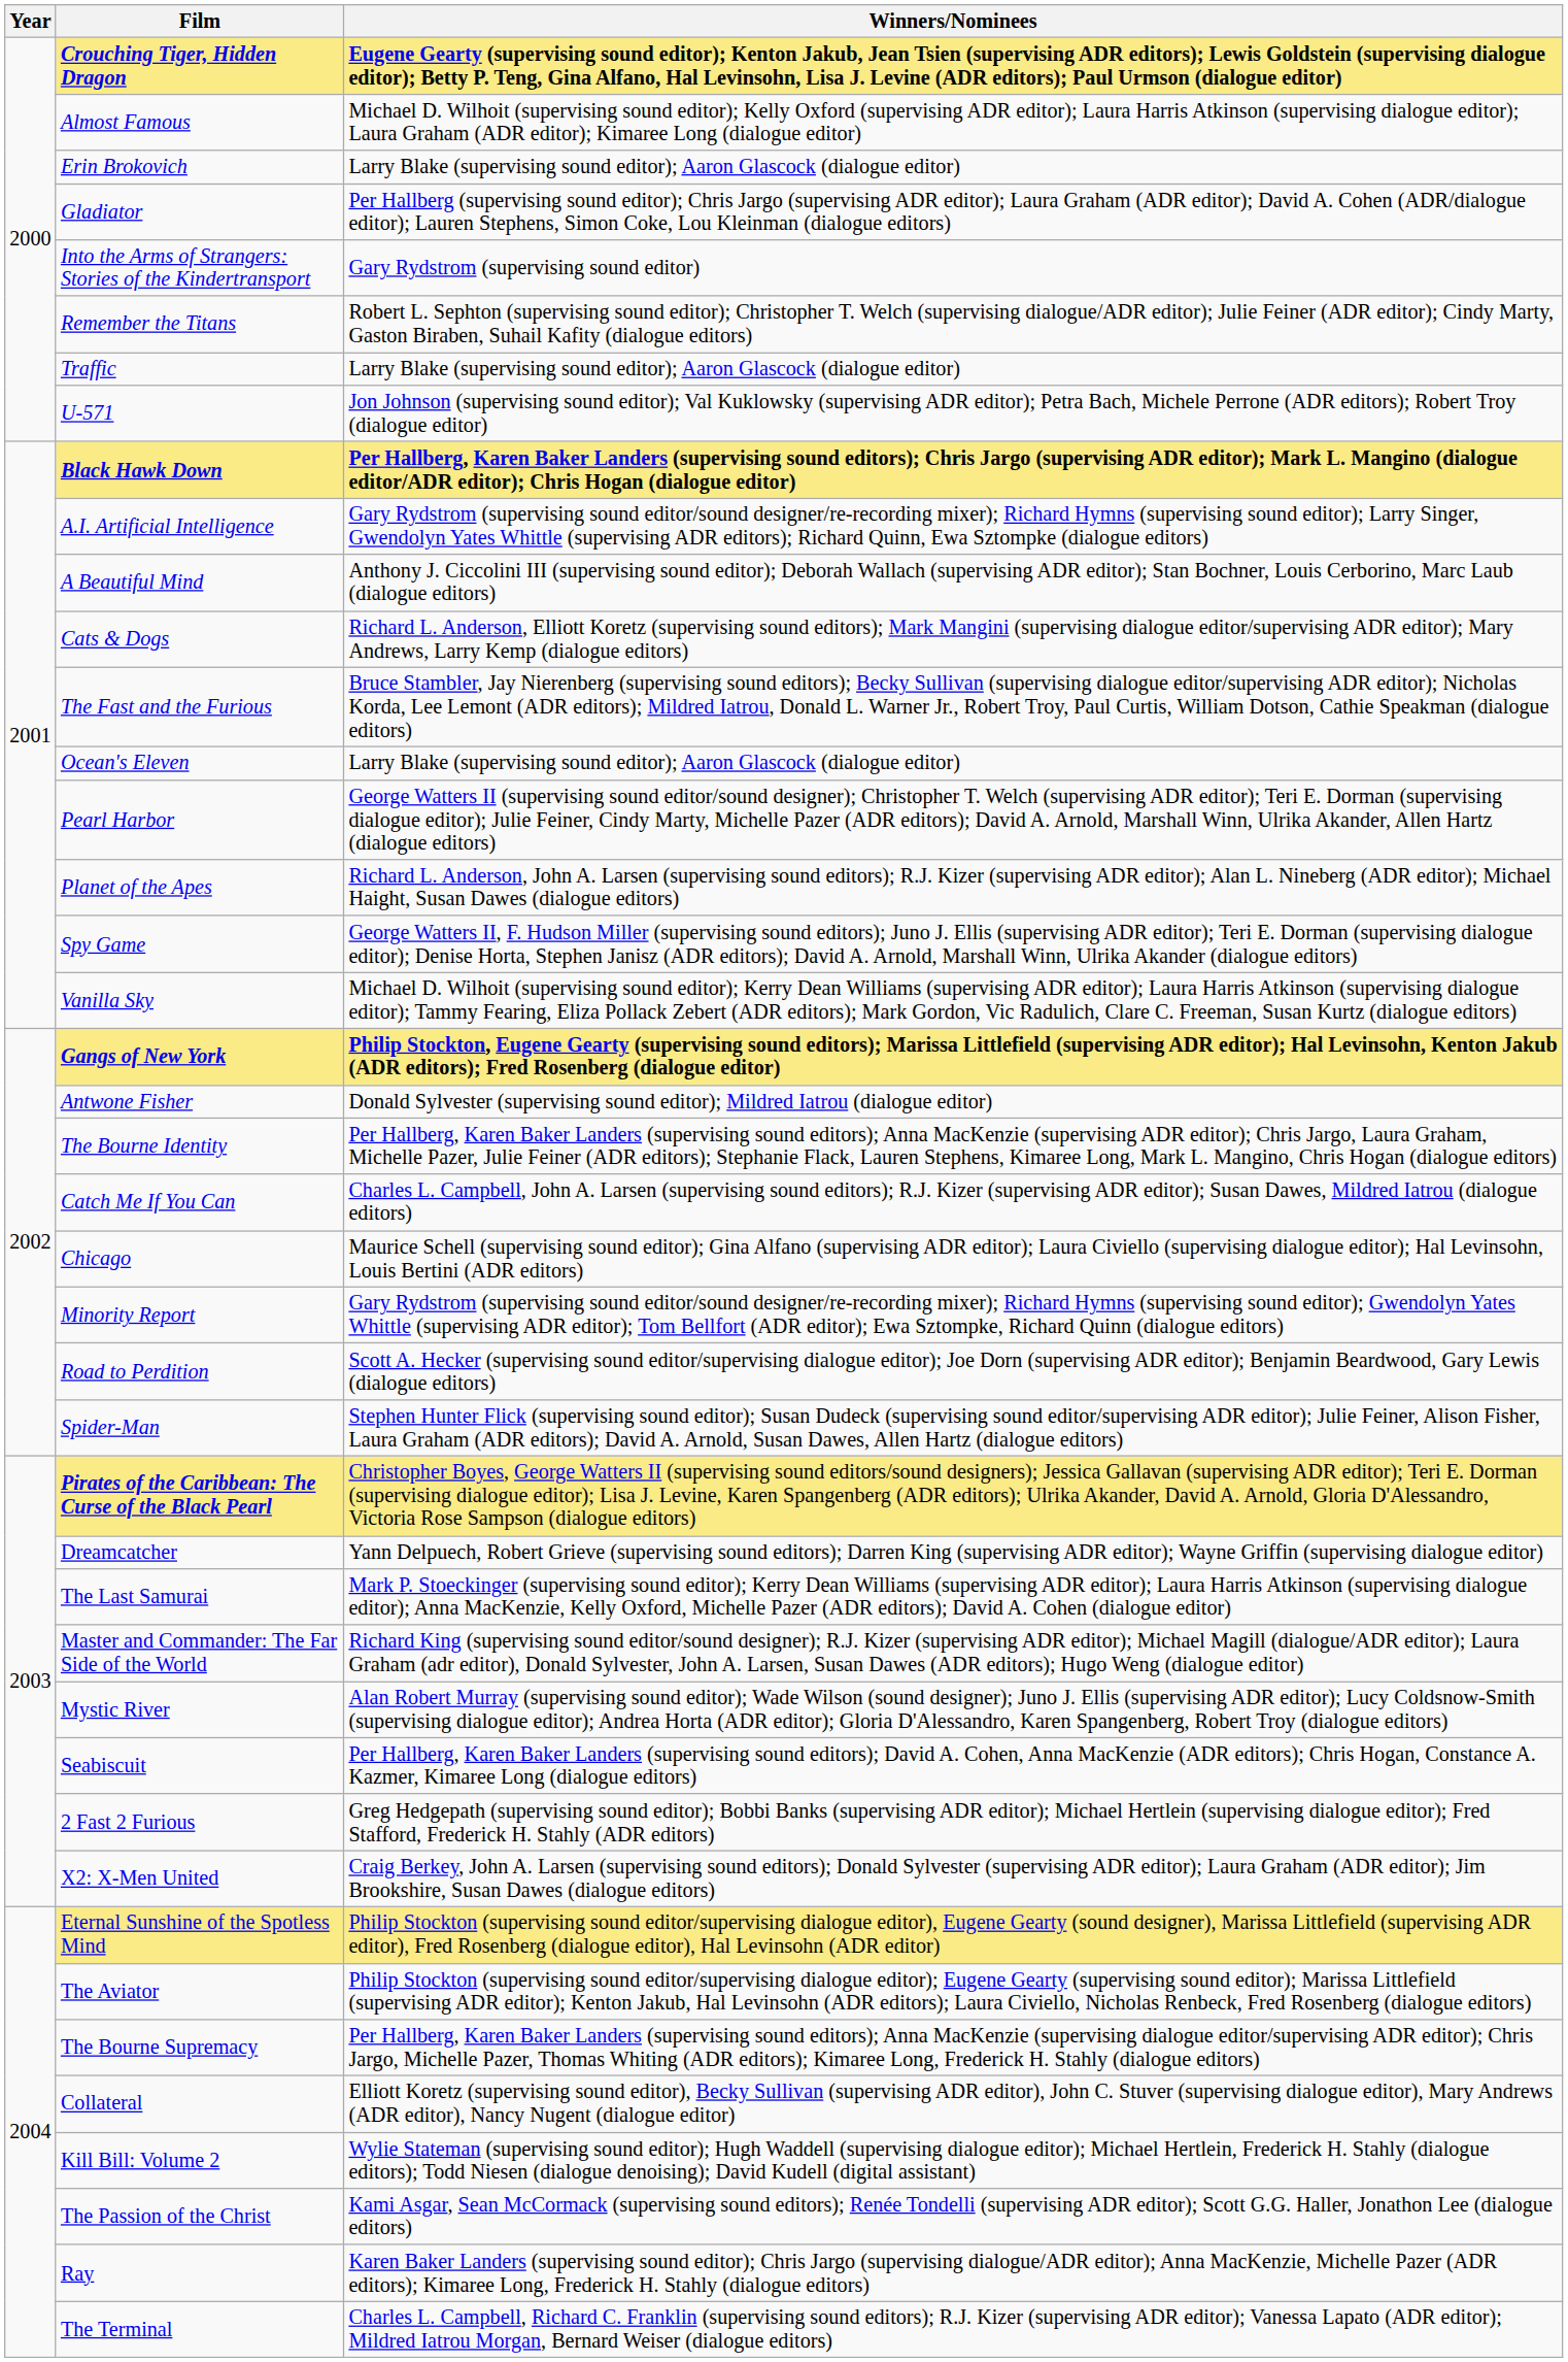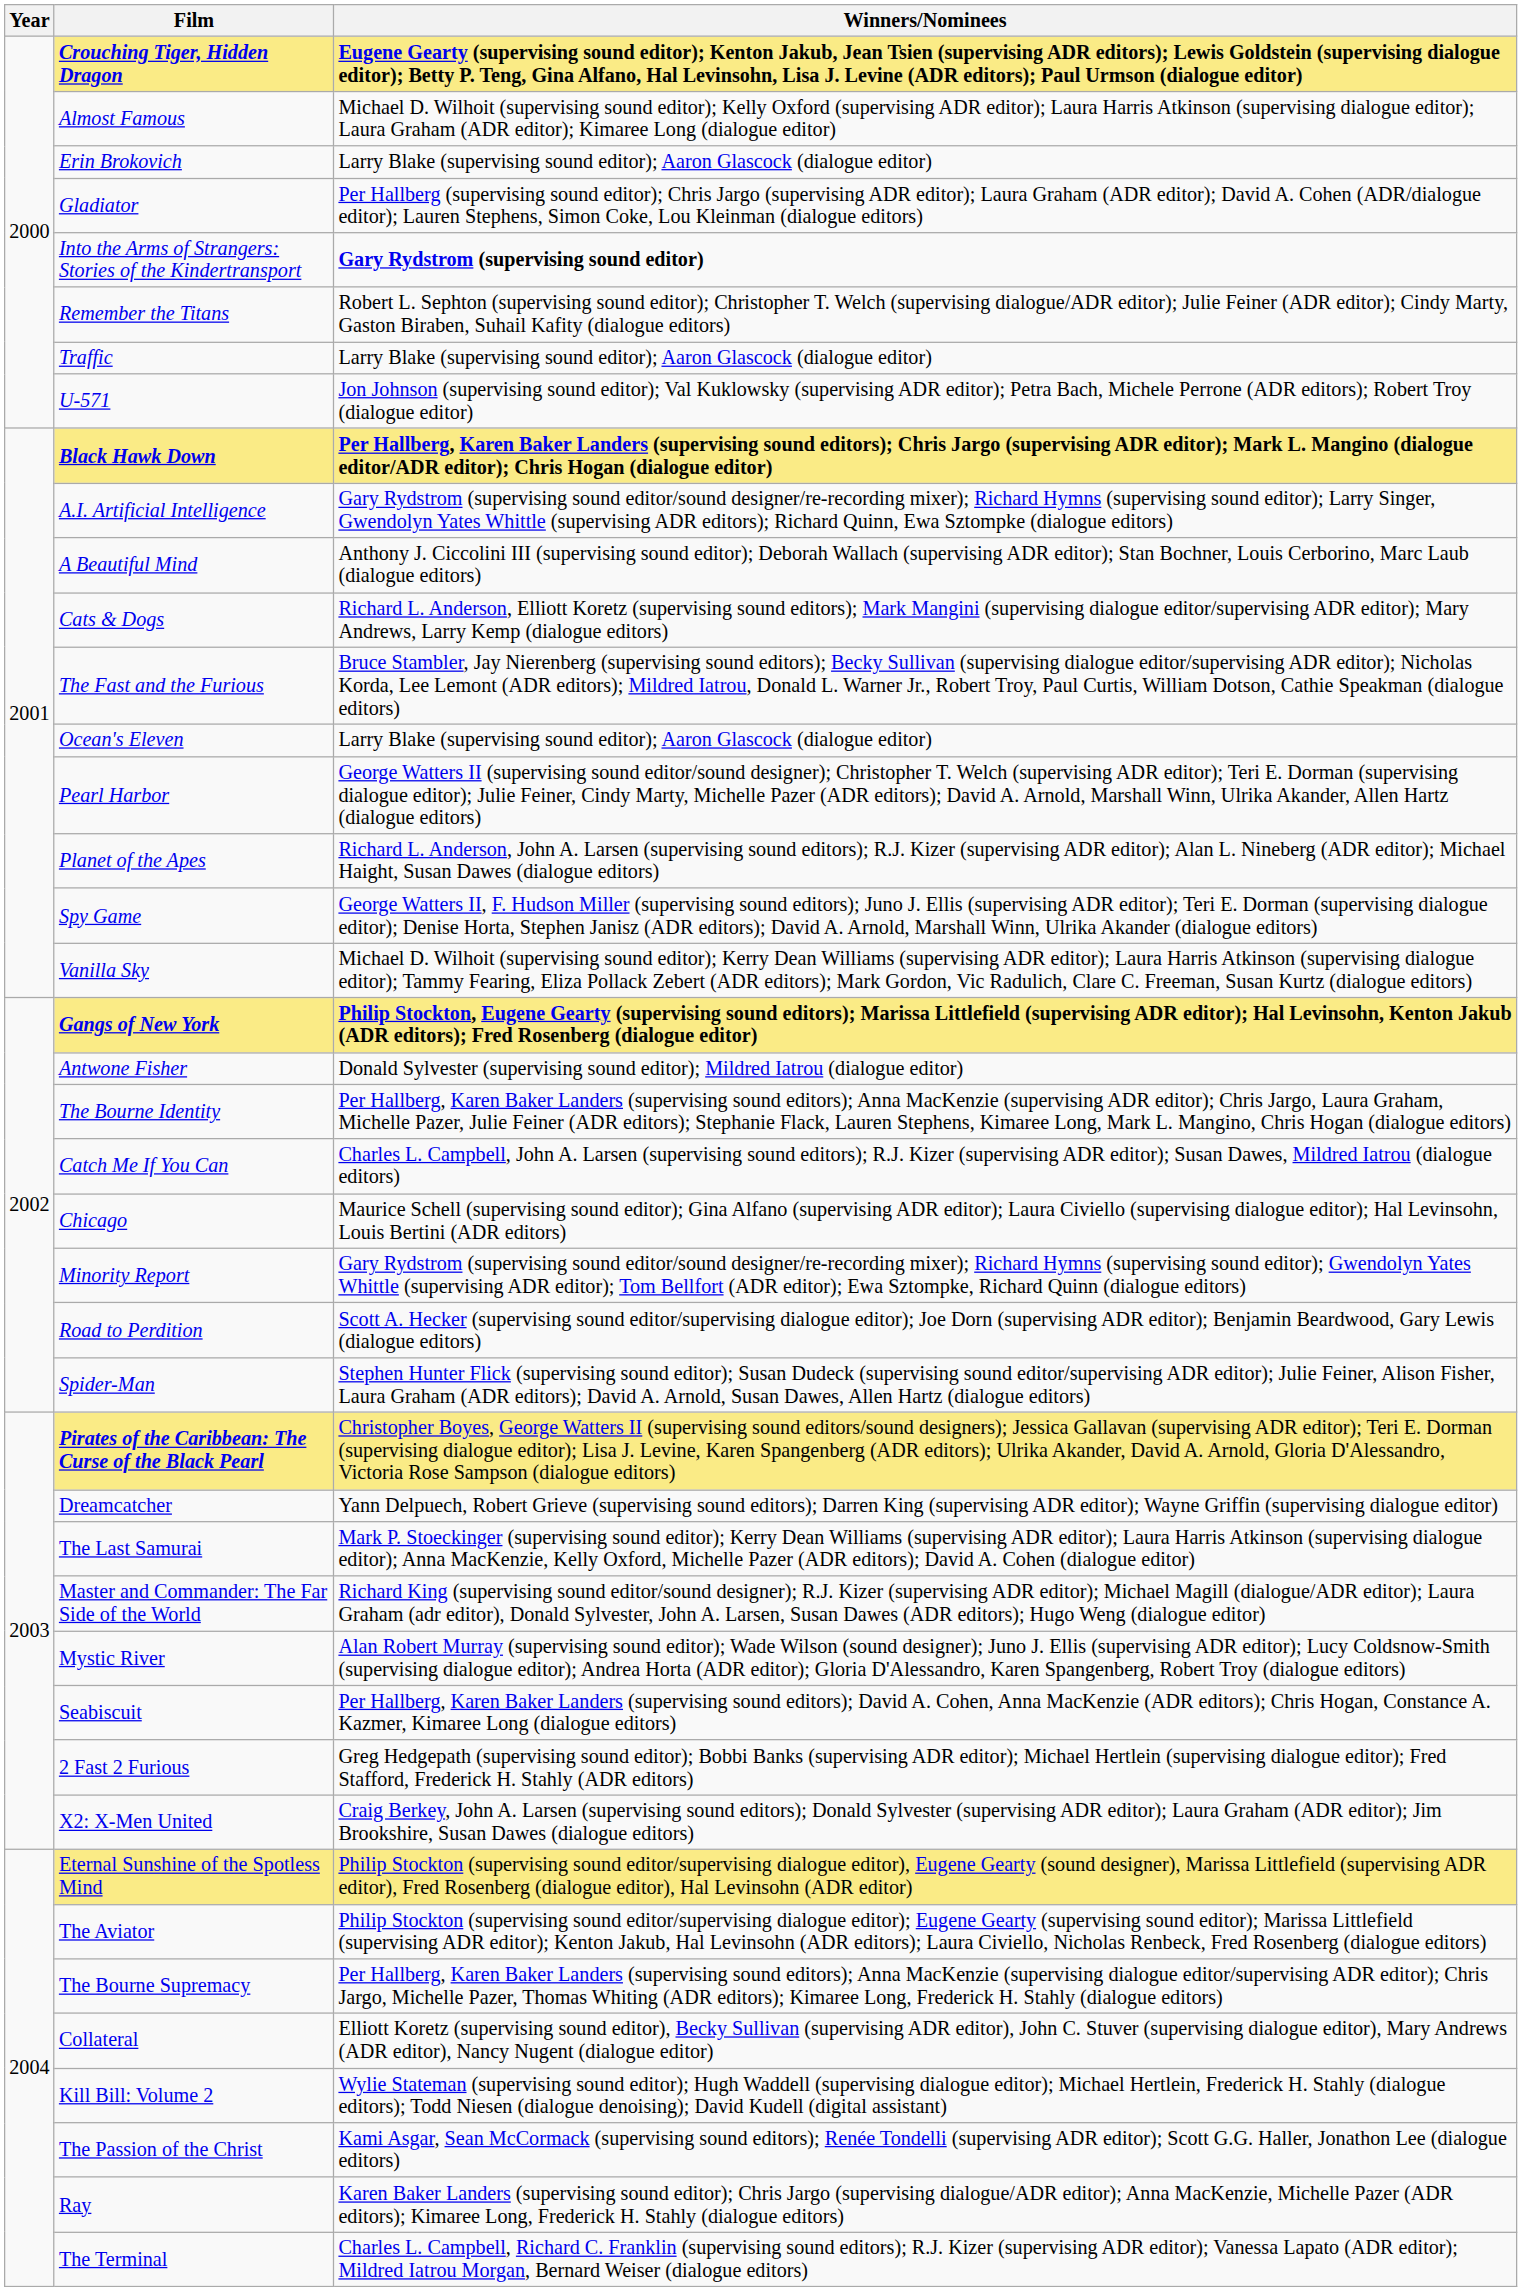Into the Arms of Strangers: Stories of the Kindertransport | Winners/Nominees: normal -> bold
